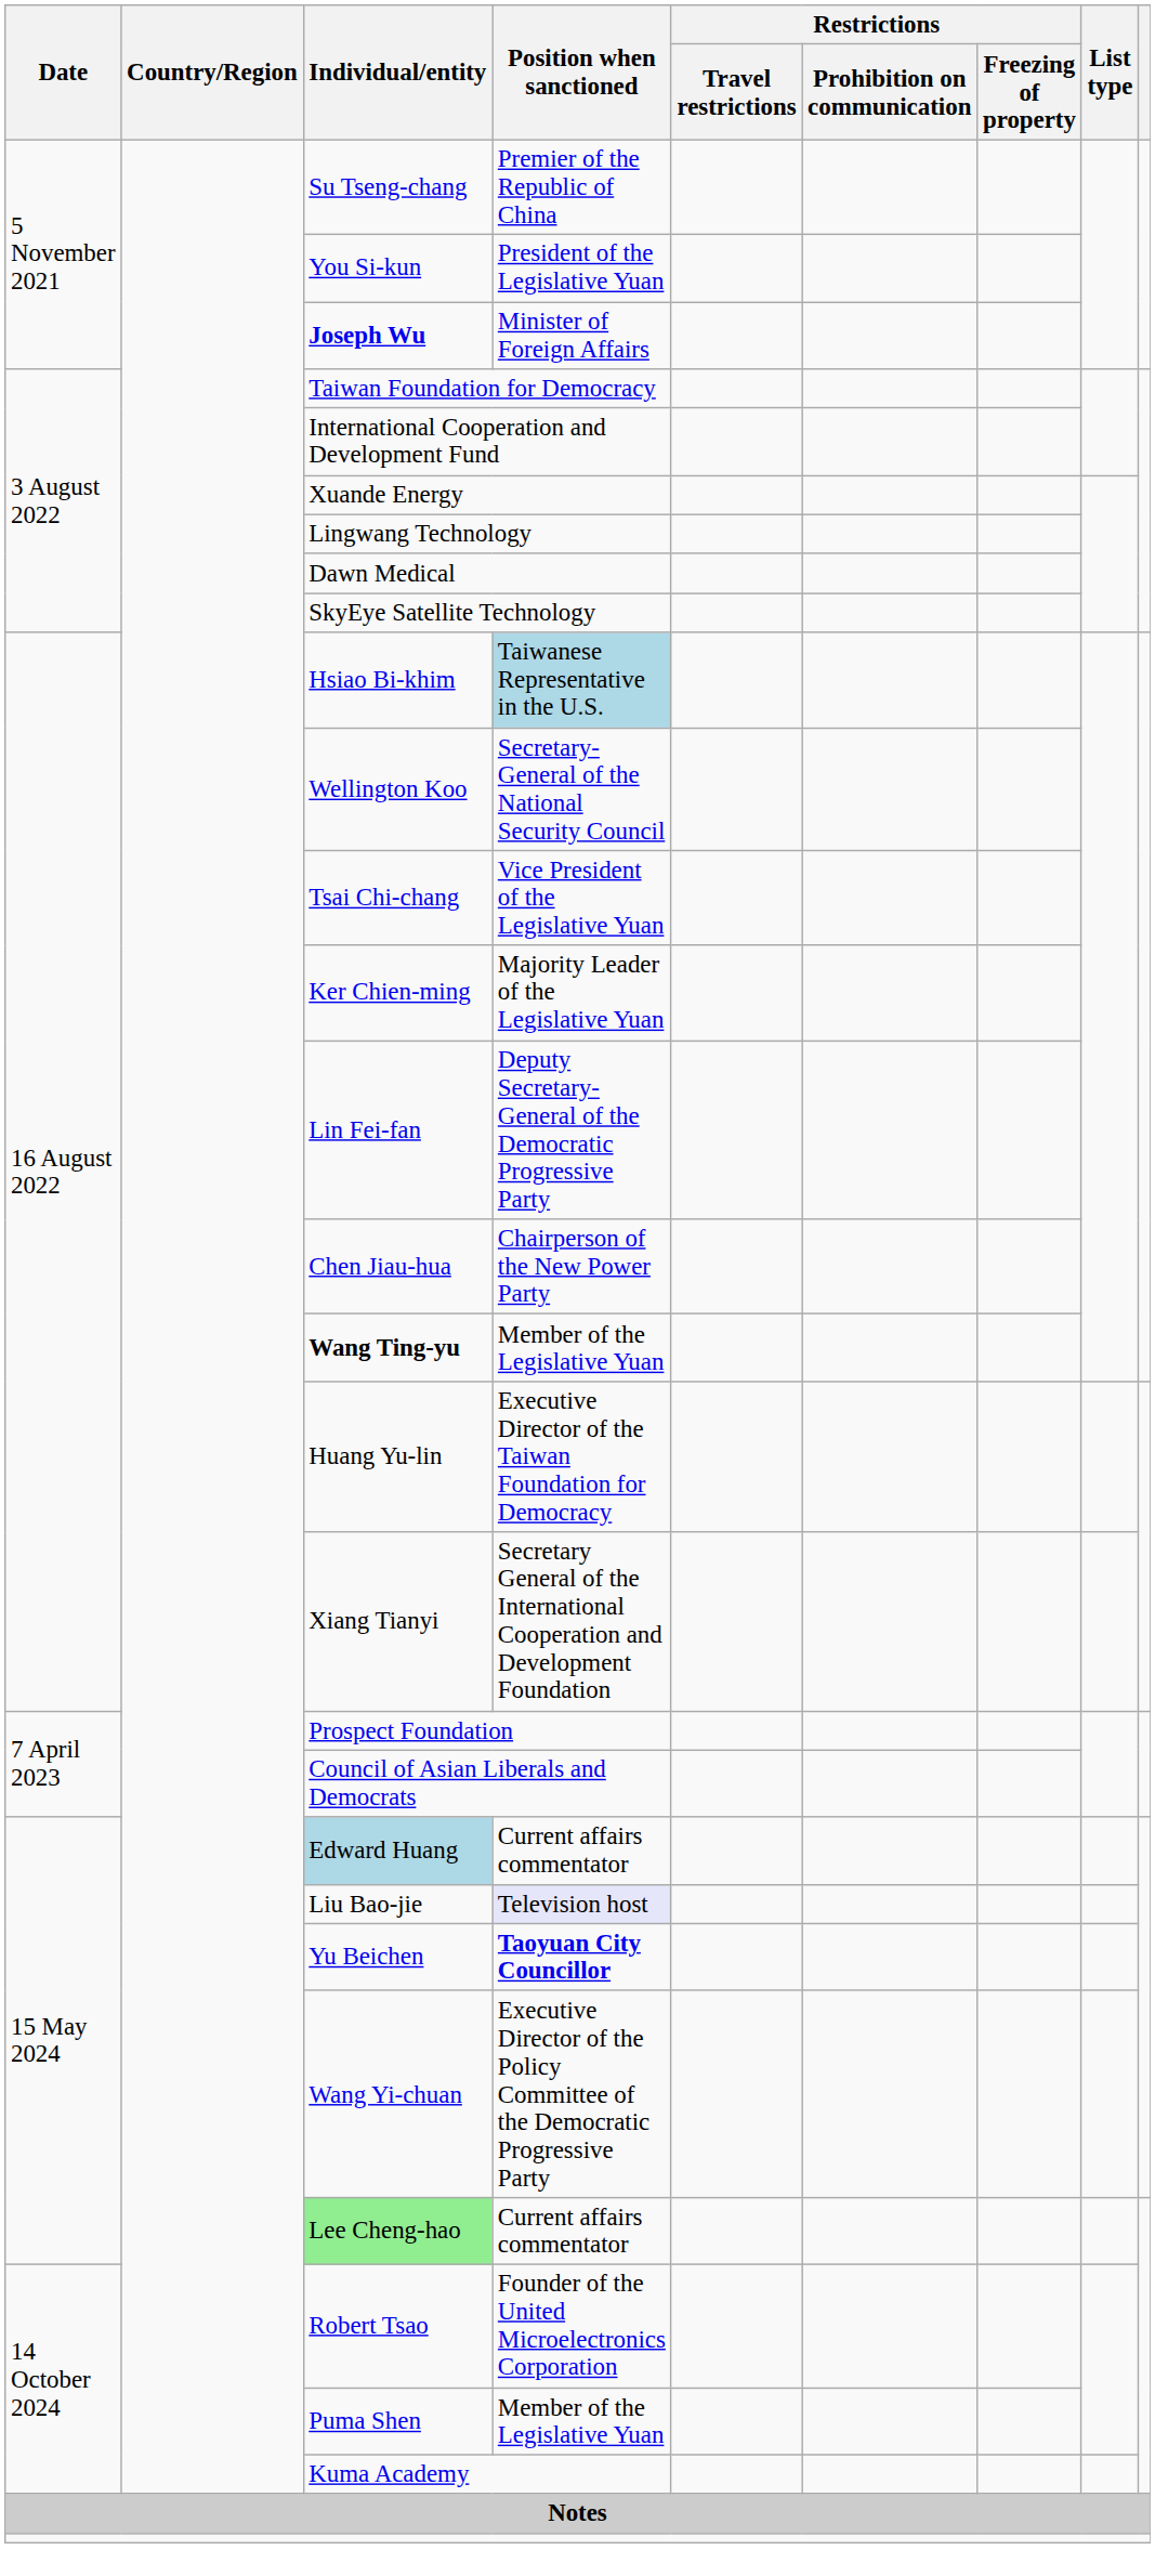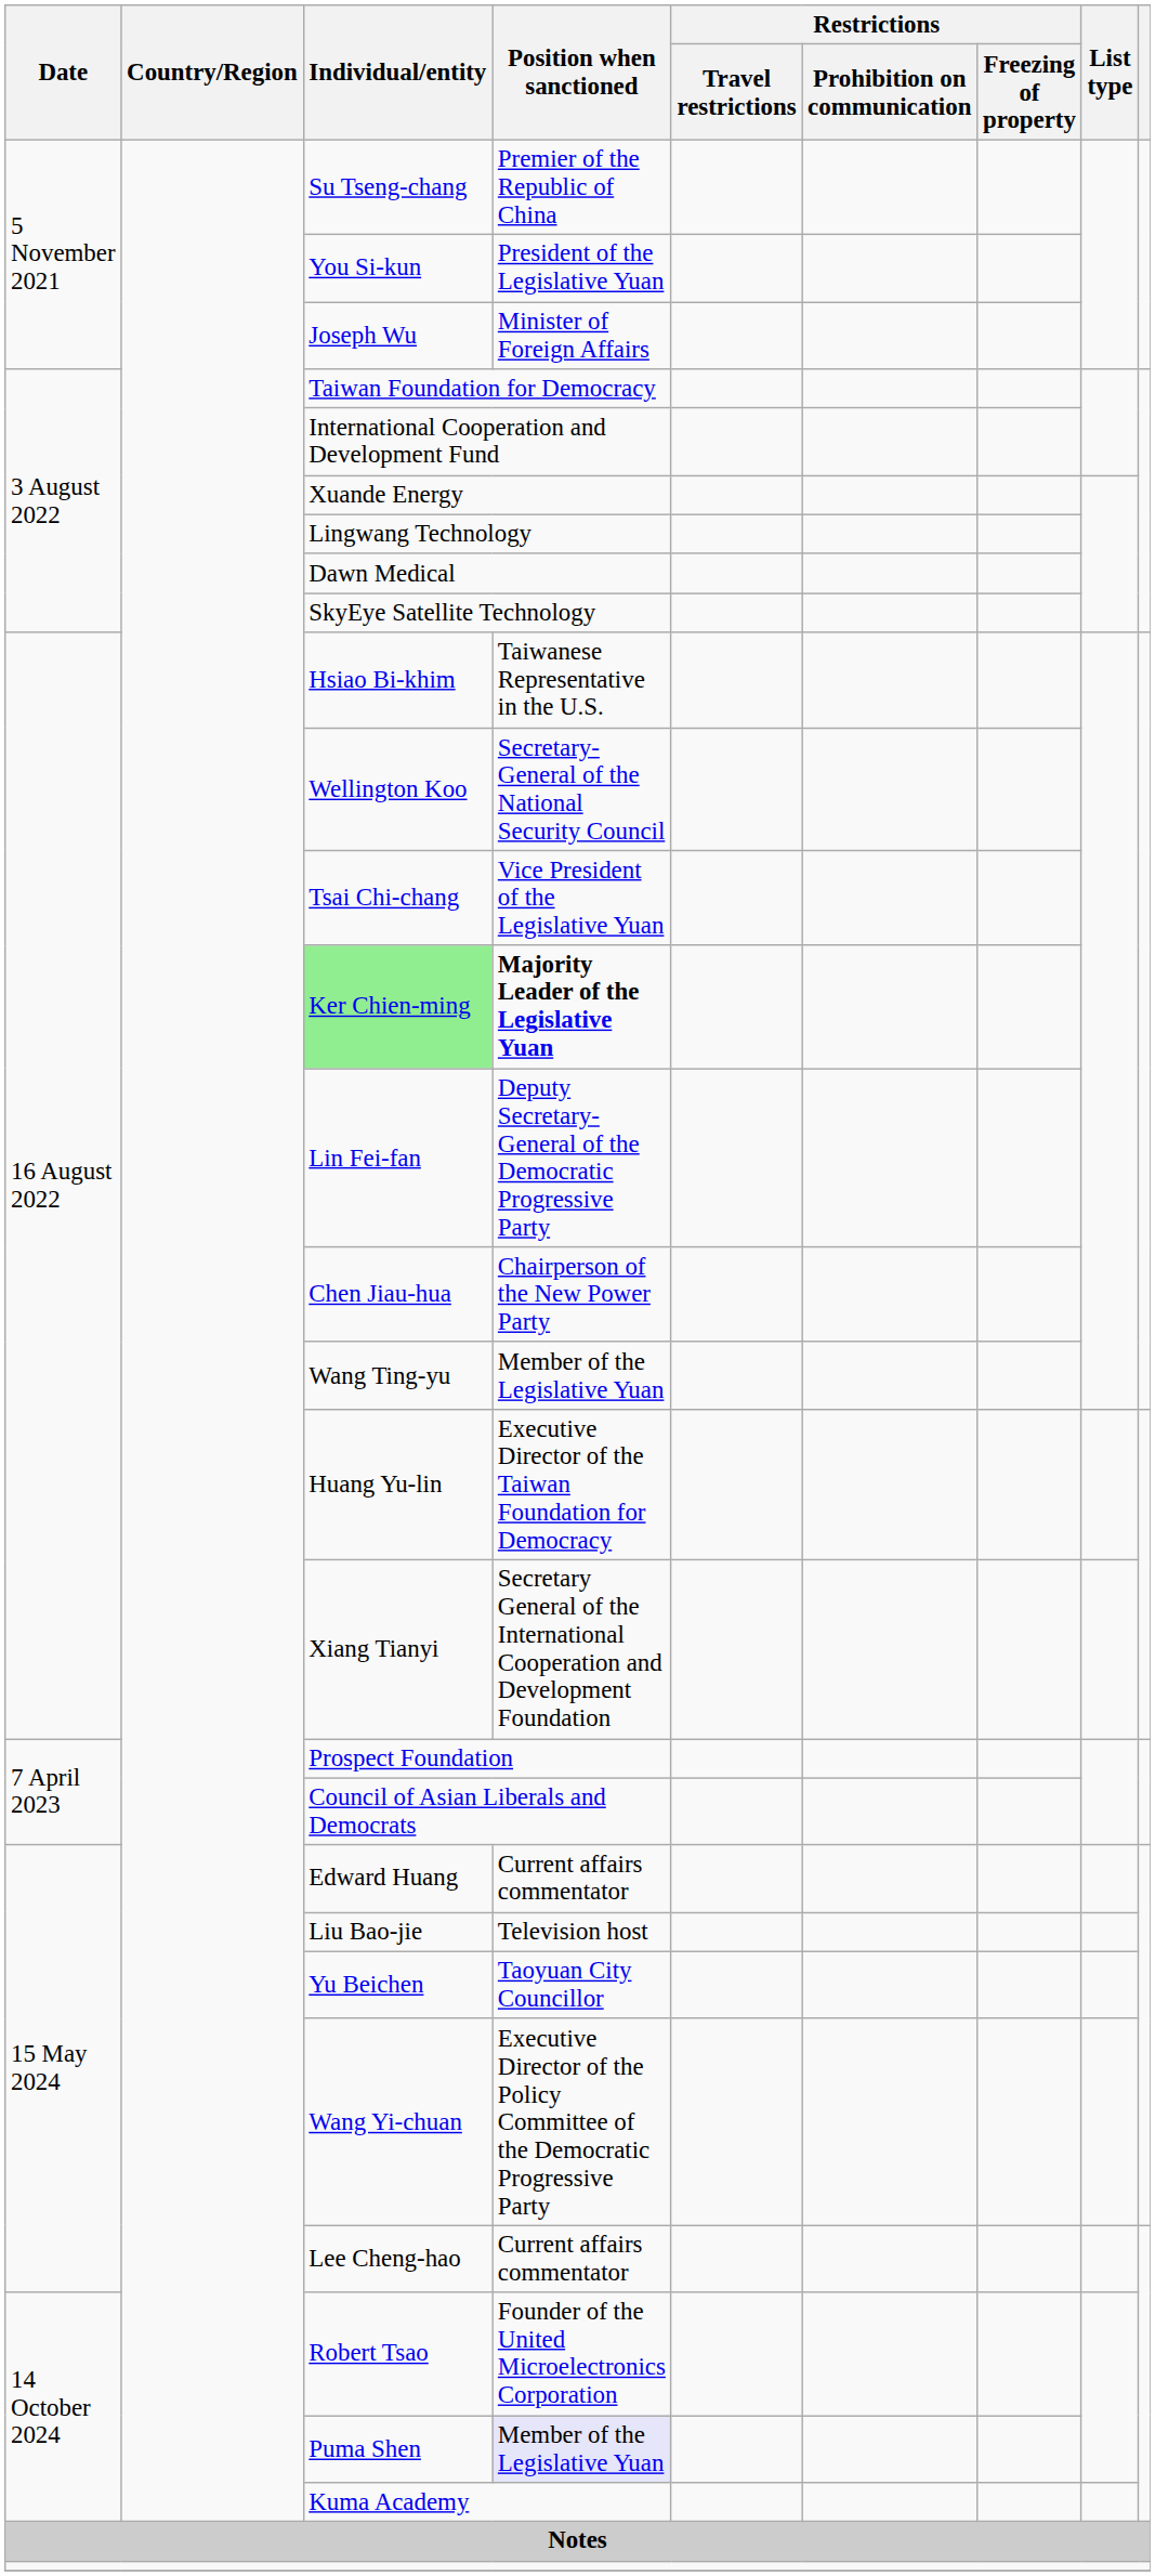Joseph Wu | Individual/entity: bold -> normal
Hsiao Bi-khim | Position when sanctioned: lightblue background -> no background
Ker Chien-ming | Individual/entity: no background -> lightgreen background
Ker Chien-ming | Position when sanctioned: normal -> bold
Wang Ting-yu | Individual/entity: bold -> normal
Edward Huang | Individual/entity: lightblue background -> no background
Liu Bao-jie | Position when sanctioned: lavender background -> no background
Yu Beichen | Position when sanctioned: bold -> normal
Lee Cheng-hao | Individual/entity: lightgreen background -> no background
Puma Shen | Position when sanctioned: no background -> lavender background
